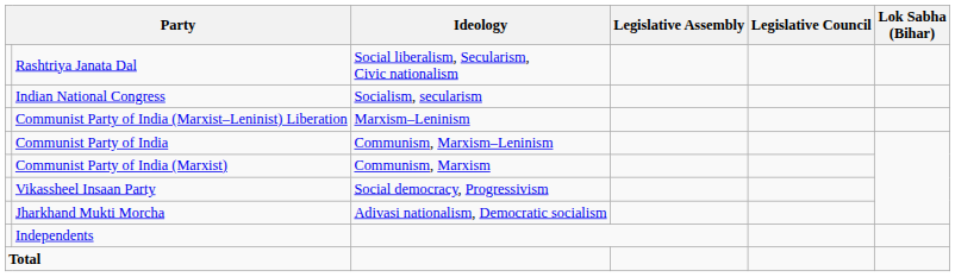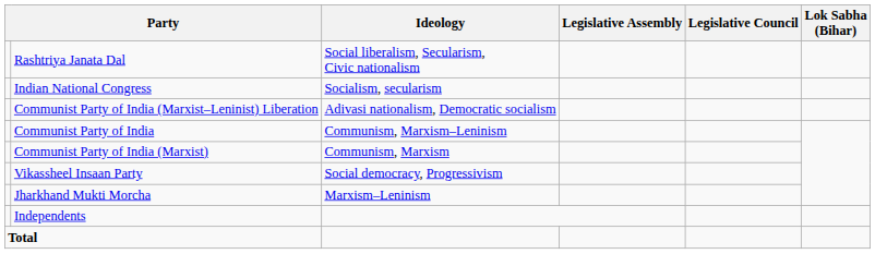Communist Party of India (Marxist–Leninist) Liberation | Ideology: Marxism–Leninism -> Adivasi nationalism, Democratic socialism
Jharkhand Mukti Morcha | Ideology: Adivasi nationalism, Democratic socialism -> Marxism–Leninism
